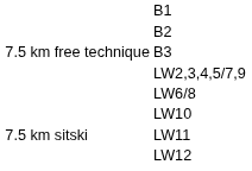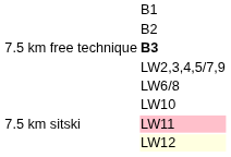B3 | column 2: normal -> bold
LW11 | column 2: no background -> pink background
LW12 | column 2: no background -> lightyellow background
